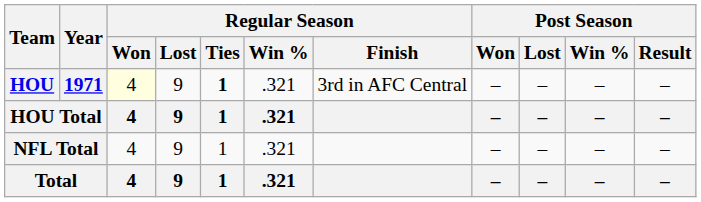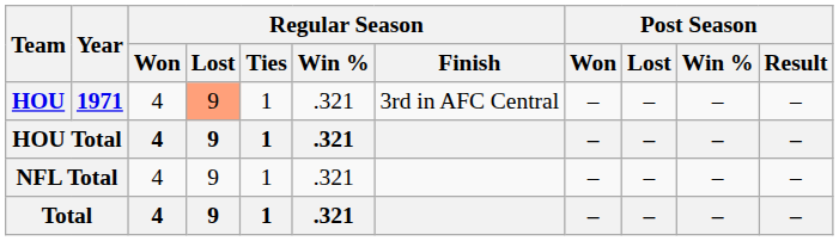HOU | Regular Season / Won: lightyellow background -> no background
HOU | Regular Season / Lost: no background -> lightsalmon background
HOU | Regular Season / Ties: bold -> normal
